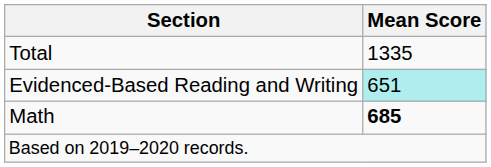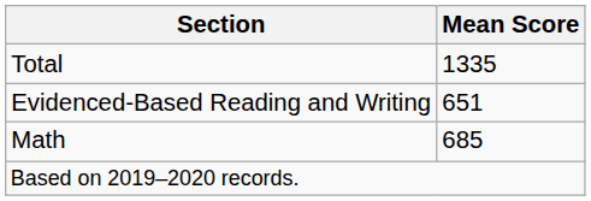Evidenced-Based Reading and Writing | Mean Score: paleturquoise background -> no background
Math | Mean Score: bold -> normal
